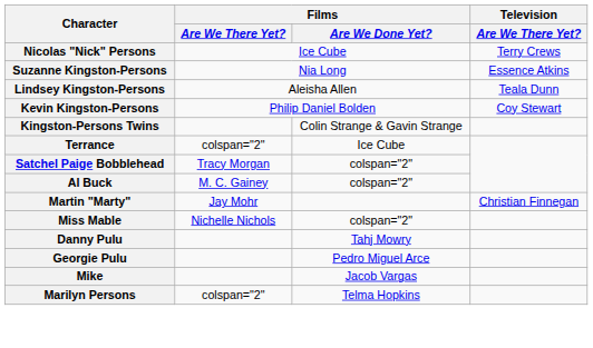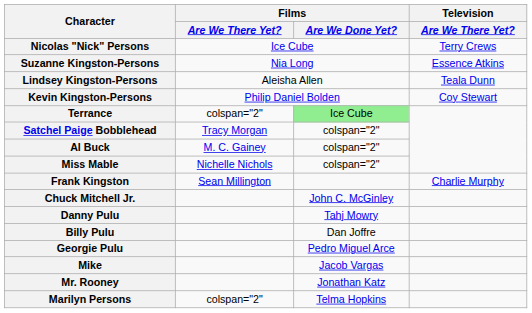- row: Kingston-Persons Twins | Colin Strange & Gavin Strange
Terrance | Films / Are We Done Yet?: no background -> lightgreen background
- row: Martin "Marty" | Jay Mohr | Christian Finnegan
+ row: Frank Kingston | Sean Millington | Charlie Murphy
+ row: Chuck Mitchell Jr. | John C. McGinley
+ row: Billy Pulu | Dan Joffre
+ row: Mr. Rooney | Jonathan Katz
